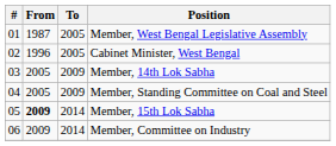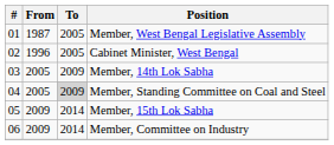Member, Standing Committee on Coal and Steel | To: no background -> lightgrey background
Member, 15th Lok Sabha | From: bold -> normal
